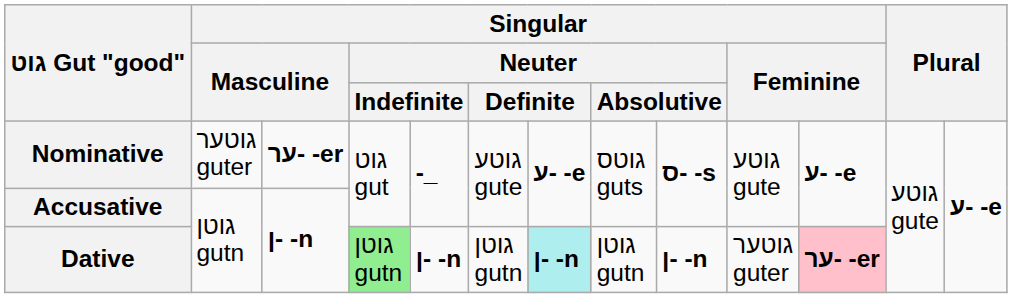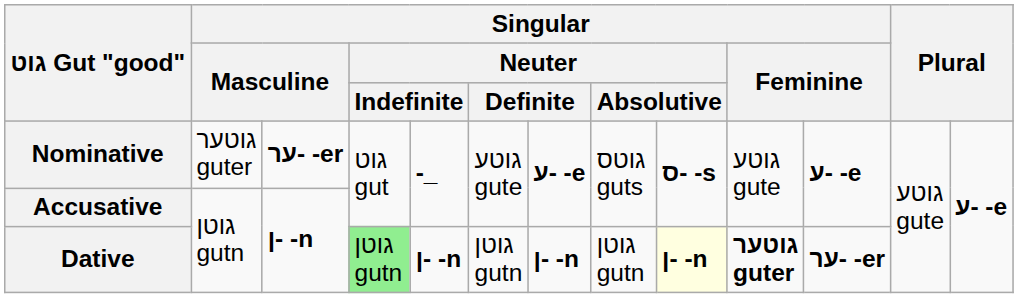Dative | column 7: paleturquoise background -> no background
Dative | column 9: no background -> lightyellow background
Dative | column 10: normal -> bold
Dative | column 11: pink background -> no background
